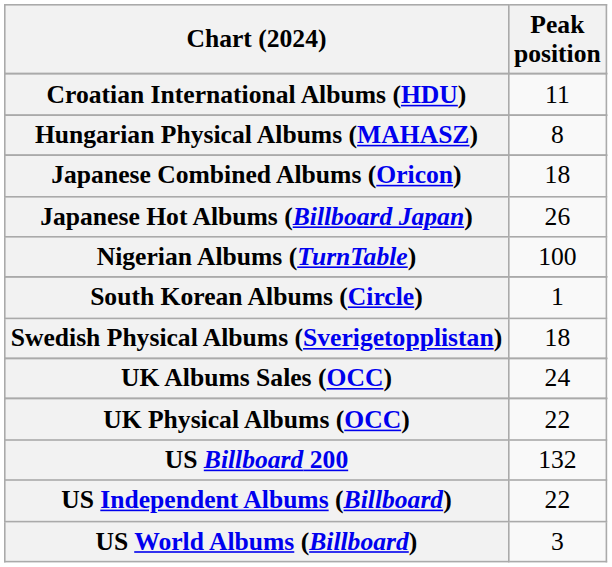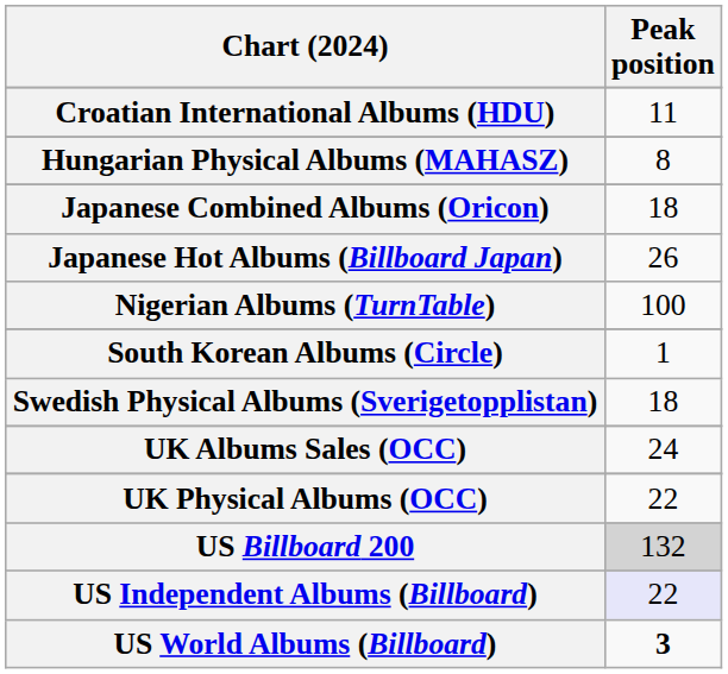US Billboard 200 | Peak position: no background -> lightgrey background
US Independent Albums (Billboard) | Peak position: no background -> lavender background
US World Albums (Billboard) | Peak position: normal -> bold
